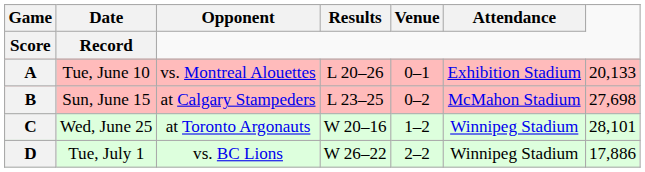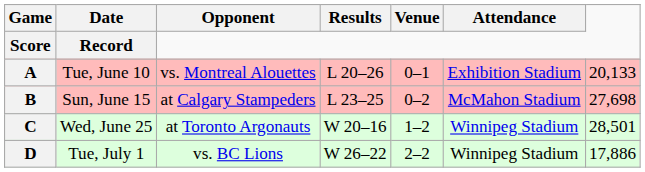C | column 7: 28,101 -> 28,501
